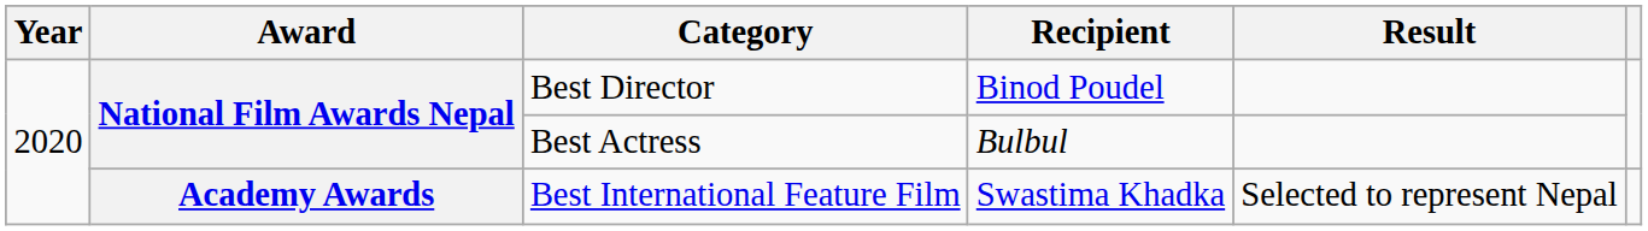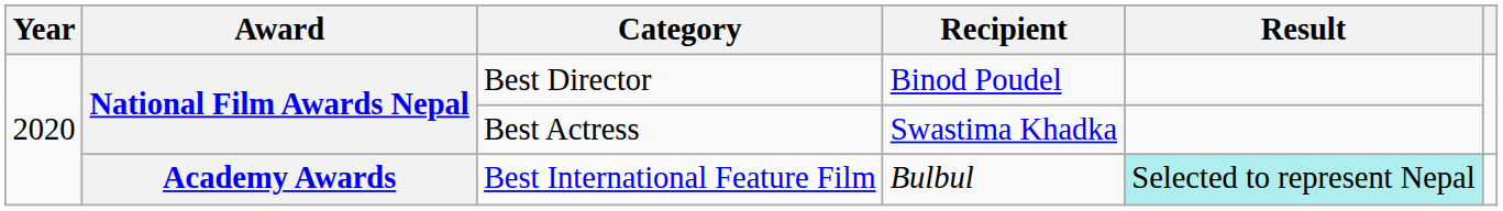Best Actress | Recipient: Bulbul -> Swastima Khadka
Best International Feature Film | Recipient: Swastima Khadka -> Bulbul
Best International Feature Film | Result: no background -> paleturquoise background
